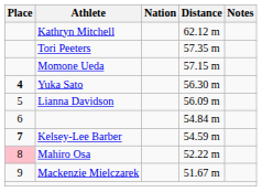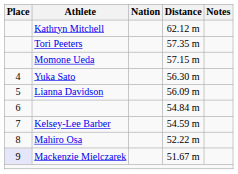Yuka Sato | Place: bold -> normal
Kelsey-Lee Barber | Place: bold -> normal
Mahiro Osa | Place: pink background -> no background
Mackenzie Mielczarek | Place: no background -> lavender background
